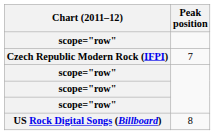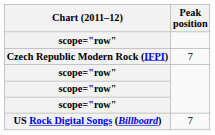US Rock Digital Songs (Billboard) | Peak position: 8 -> 7
